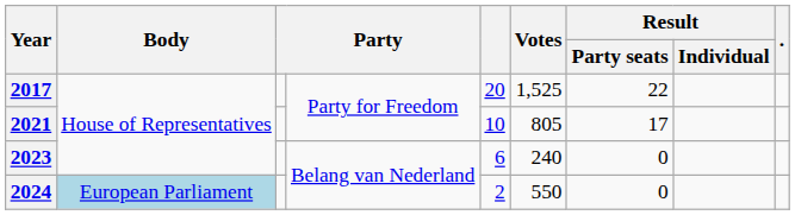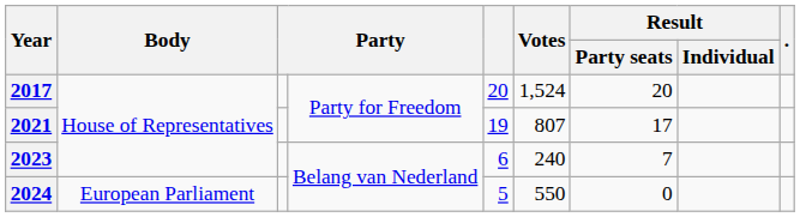2017 | Votes: 1,525 -> 1,524
2017 | Result / Party seats: 22 -> 20
2021 | column 5: 10 -> 19
2021 | Votes: 805 -> 807
2023 | Result / Party seats: 0 -> 7
2024 | Body: lightblue background -> no background
2024 | column 5: 2 -> 5
